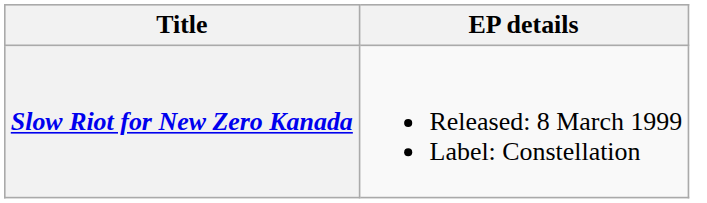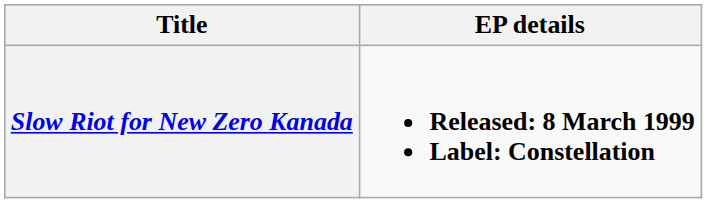Slow Riot for New Zero Kanada | EP details: normal -> bold
